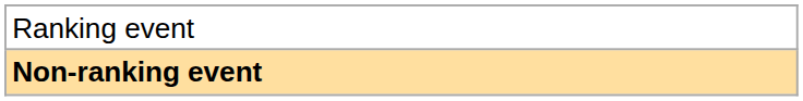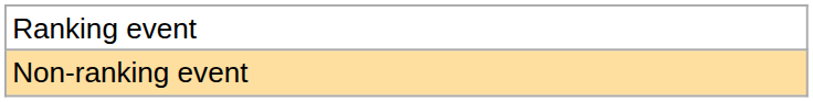row 2 | column 1: bold -> normal
